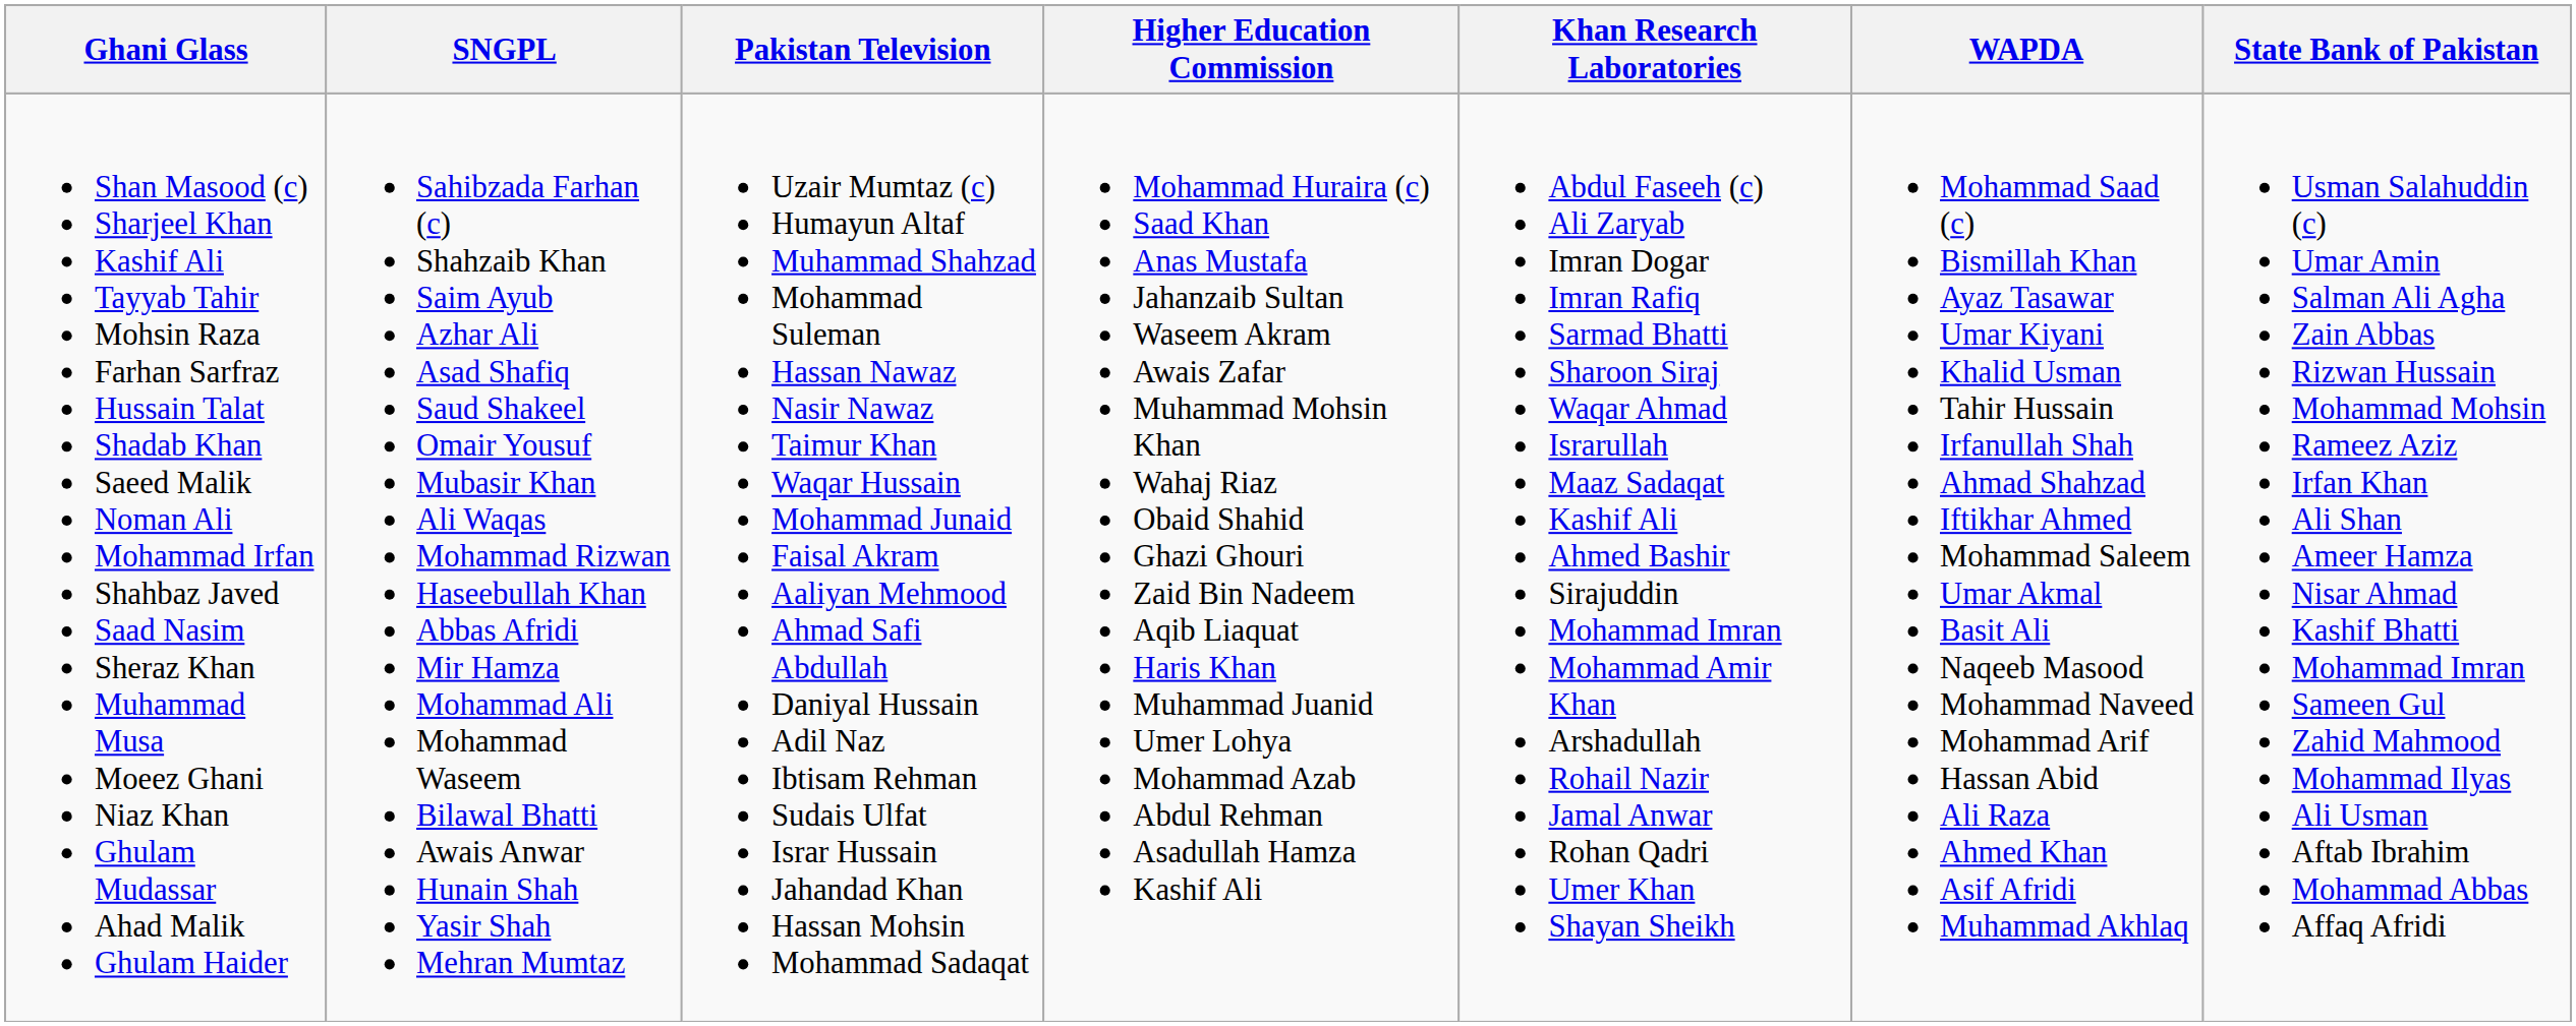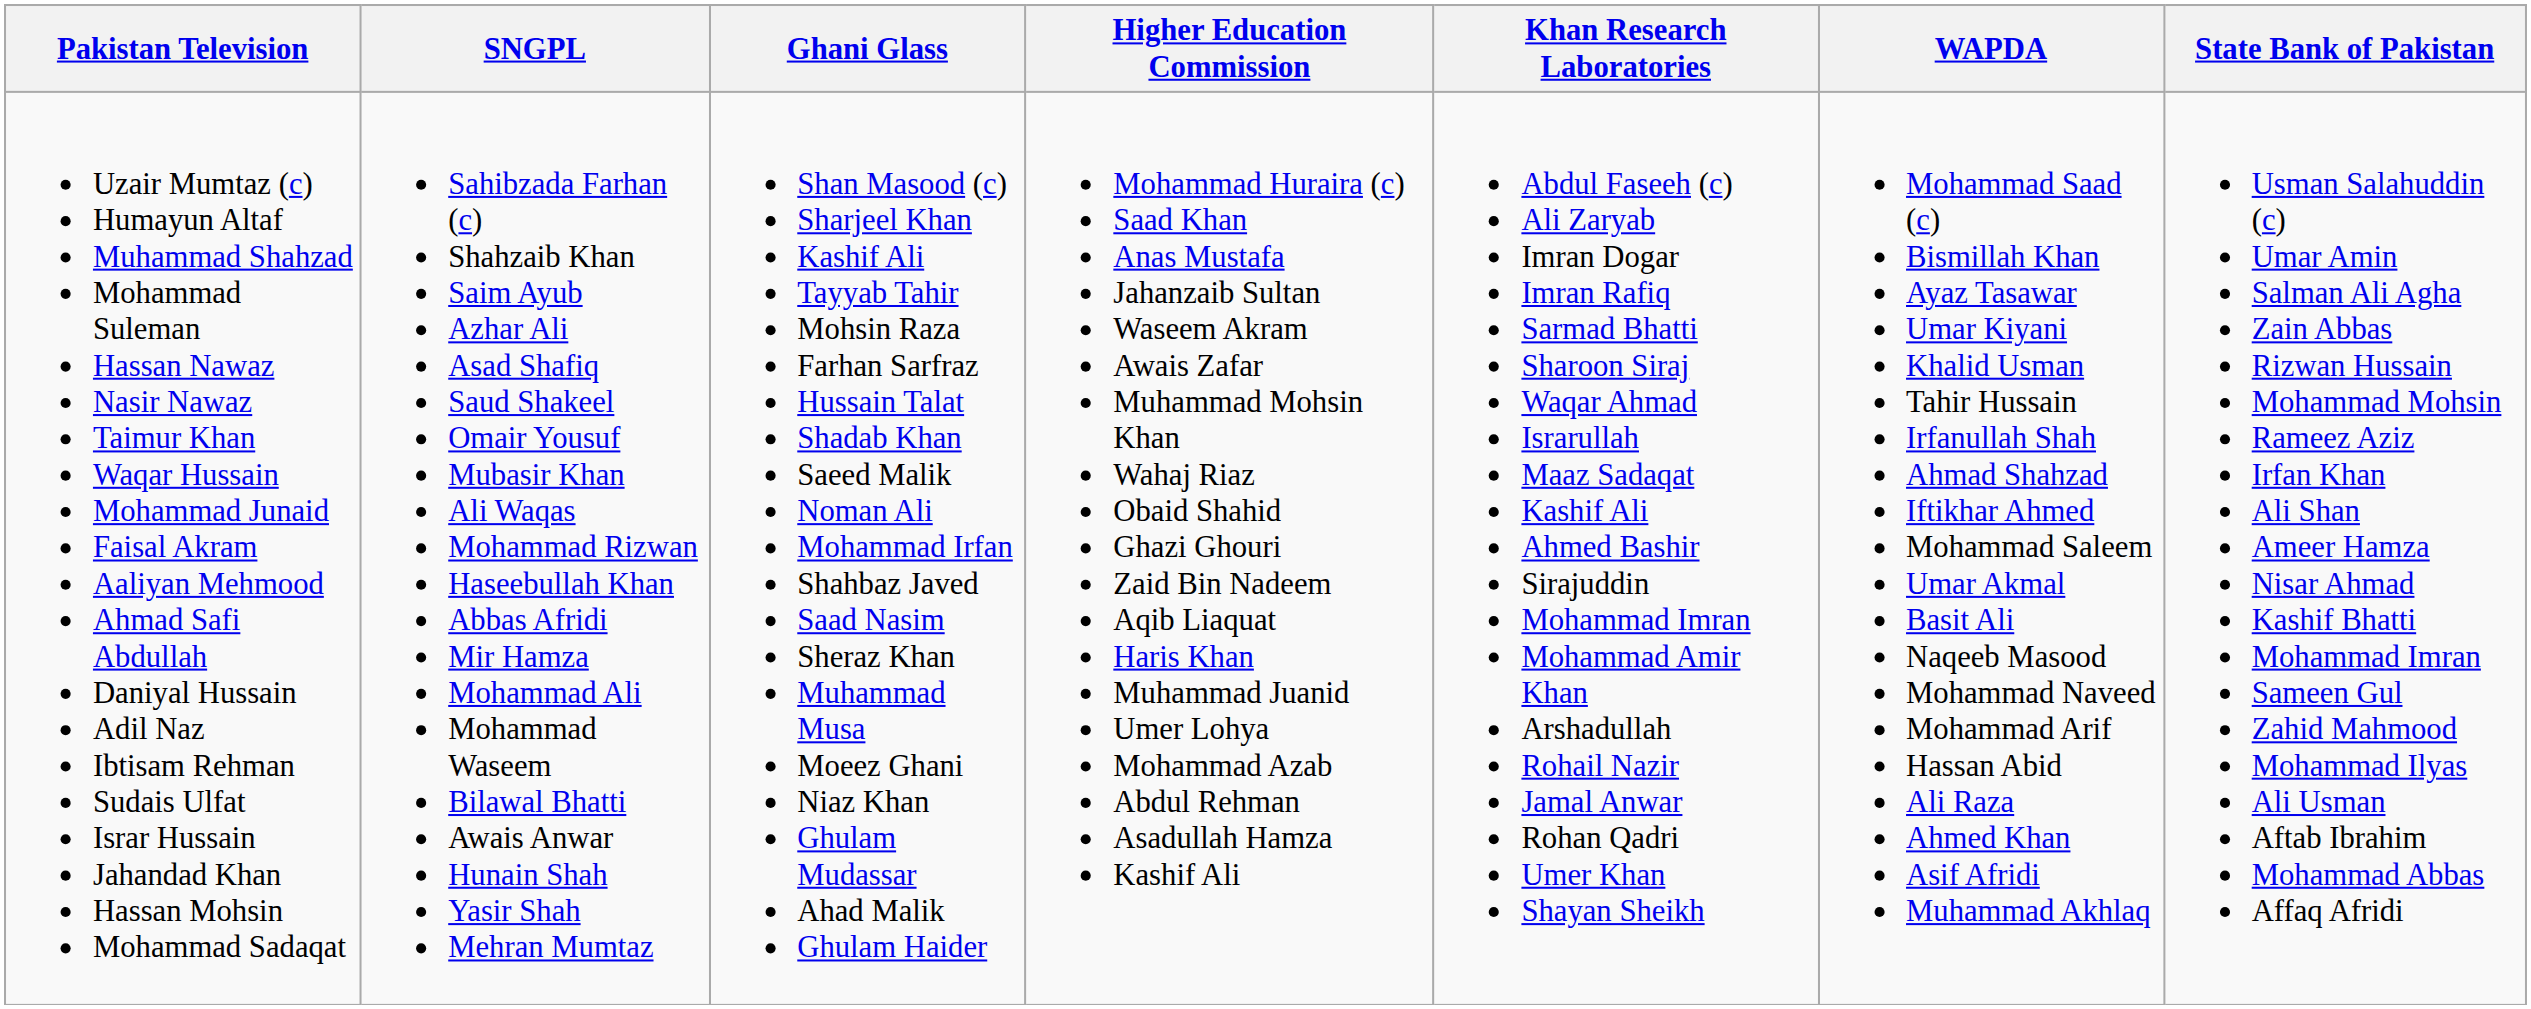columns swapped: Pakistan Television <-> Ghani Glass
